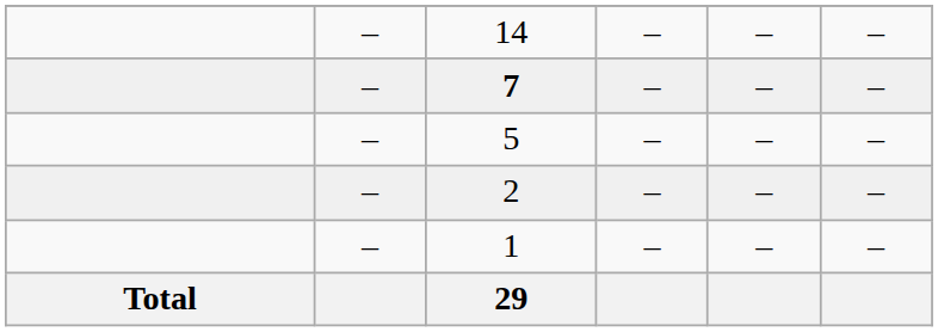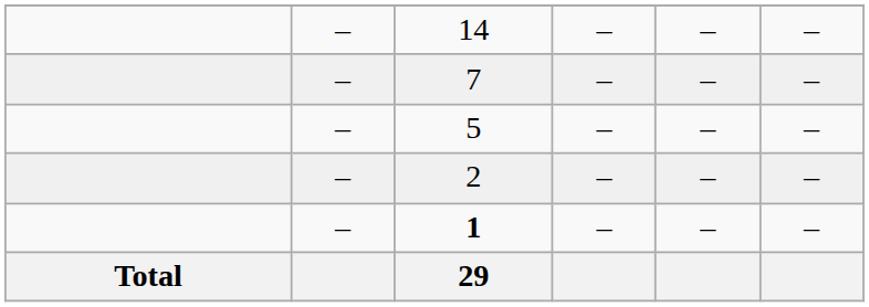7 | column 3: bold -> normal
1 | column 3: normal -> bold
